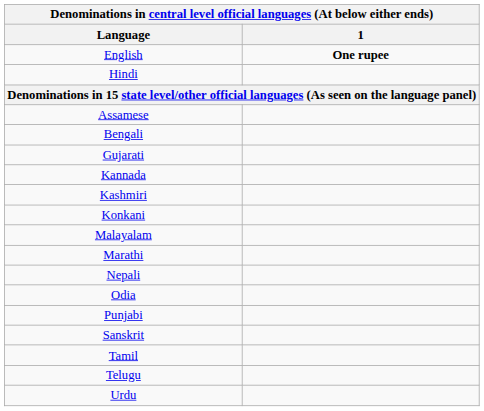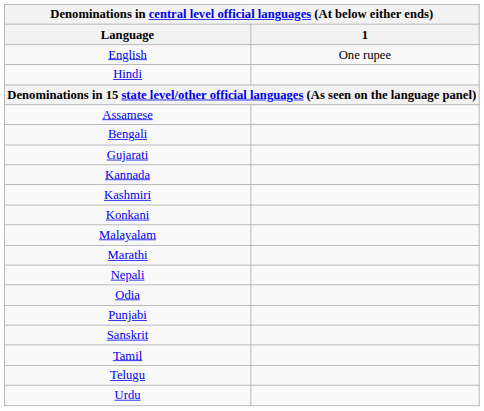English | column 2: bold -> normal
